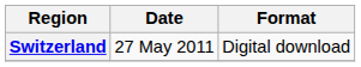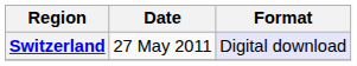Switzerland | Format: no background -> lavender background
